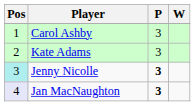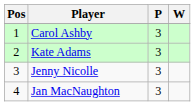Jenny Nicolle | Pos: paleturquoise background -> no background
Jenny Nicolle | P: bold -> normal
Jan MacNaughton | Pos: lavender background -> no background
Jan MacNaughton | P: bold -> normal
